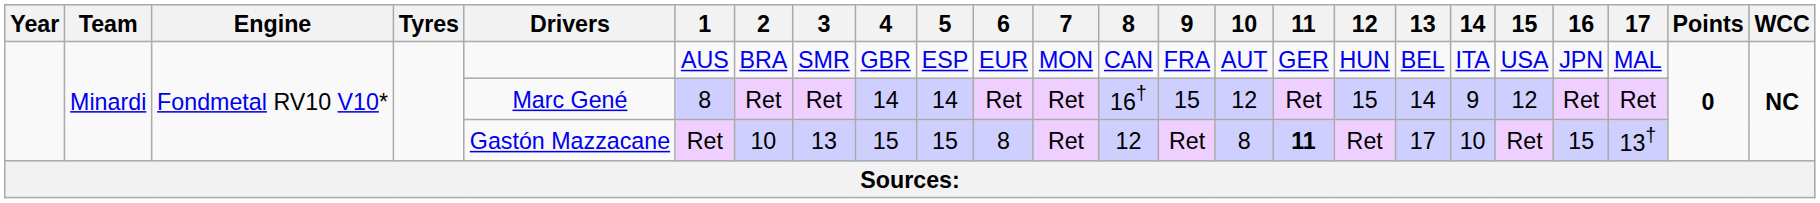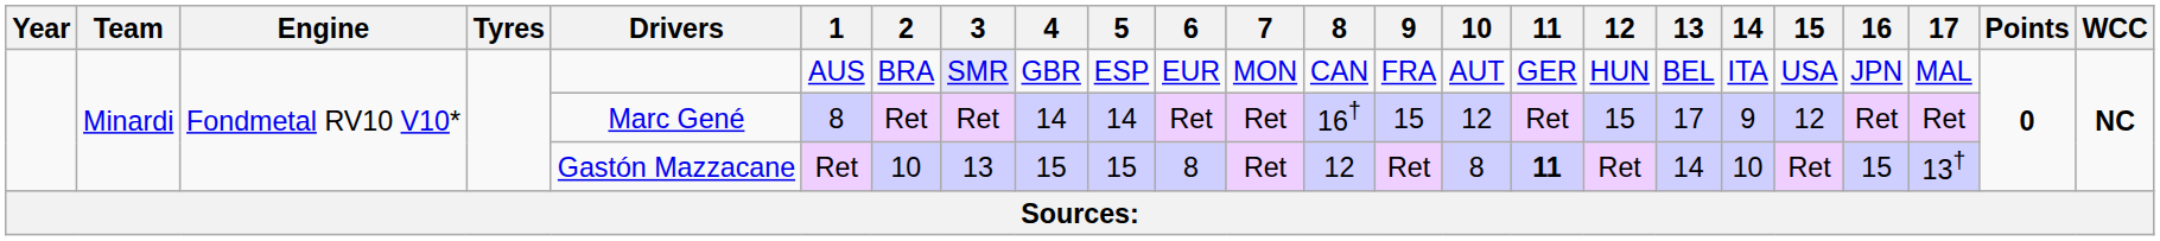row 2 | 3: no background -> lavender background
row 3 | 13: 14 -> 17
row 4 | 13: 17 -> 14
